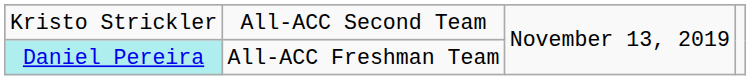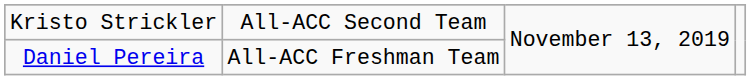row 2 | column 1: paleturquoise background -> no background
